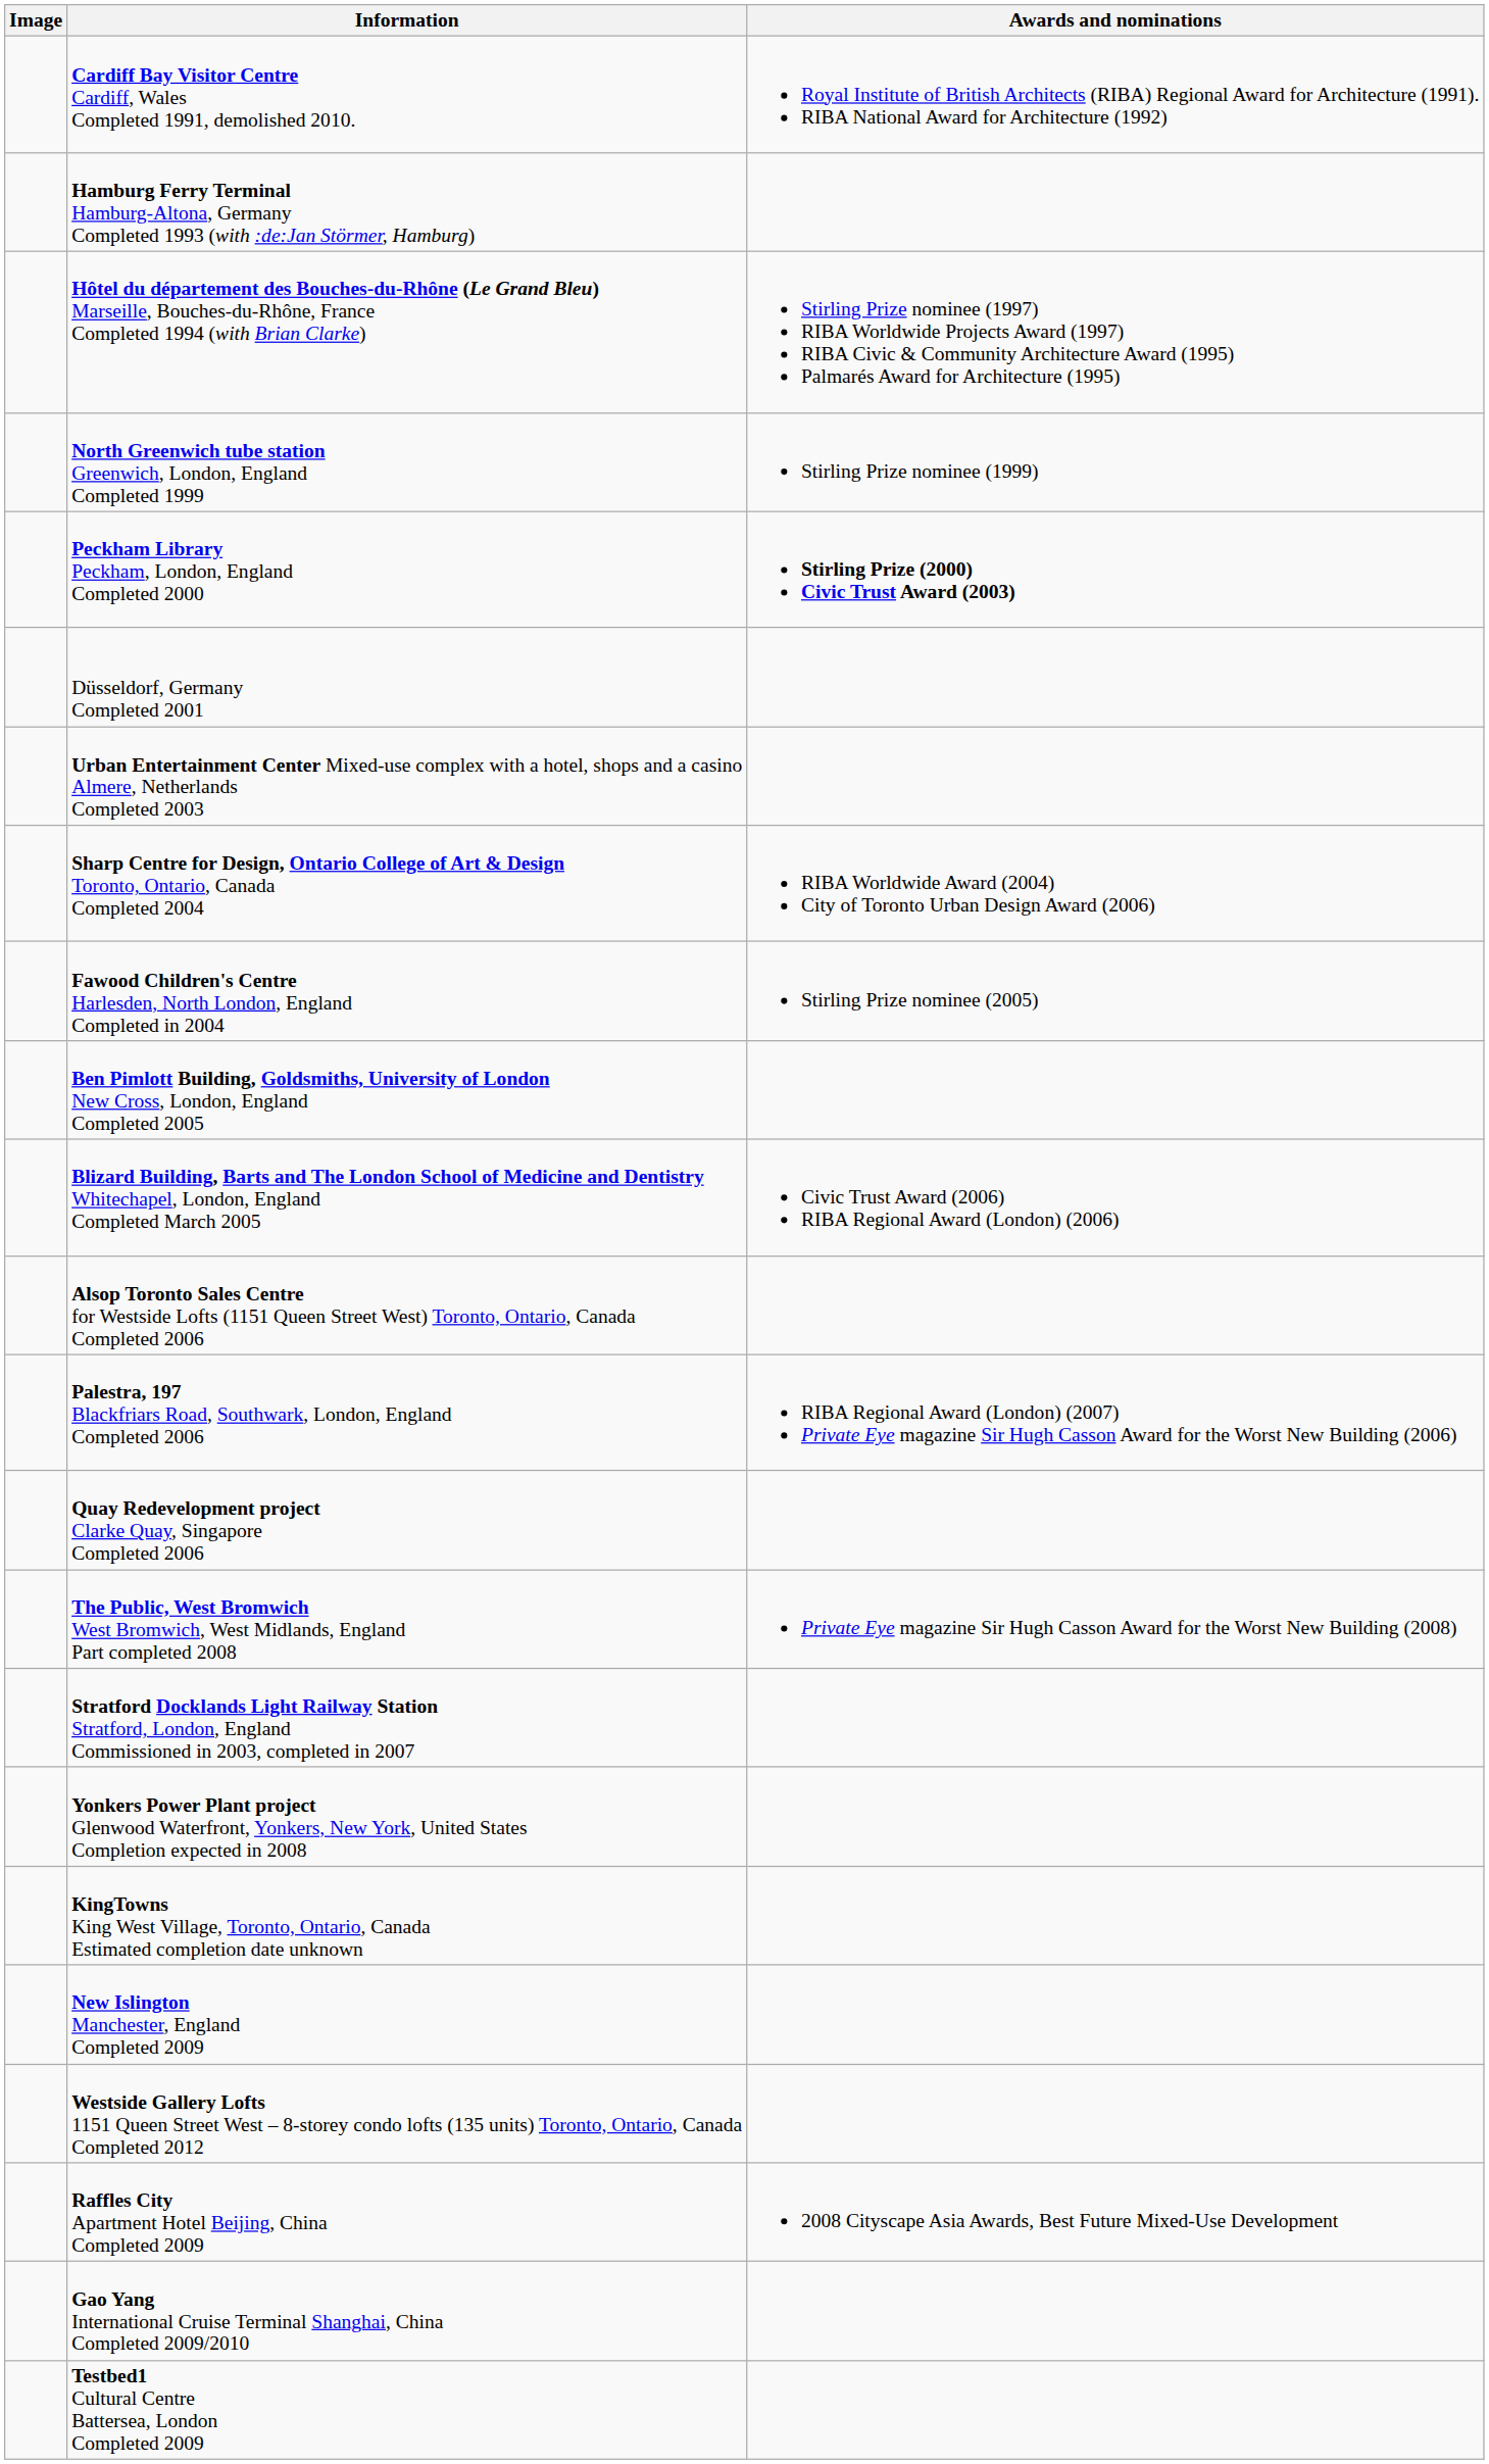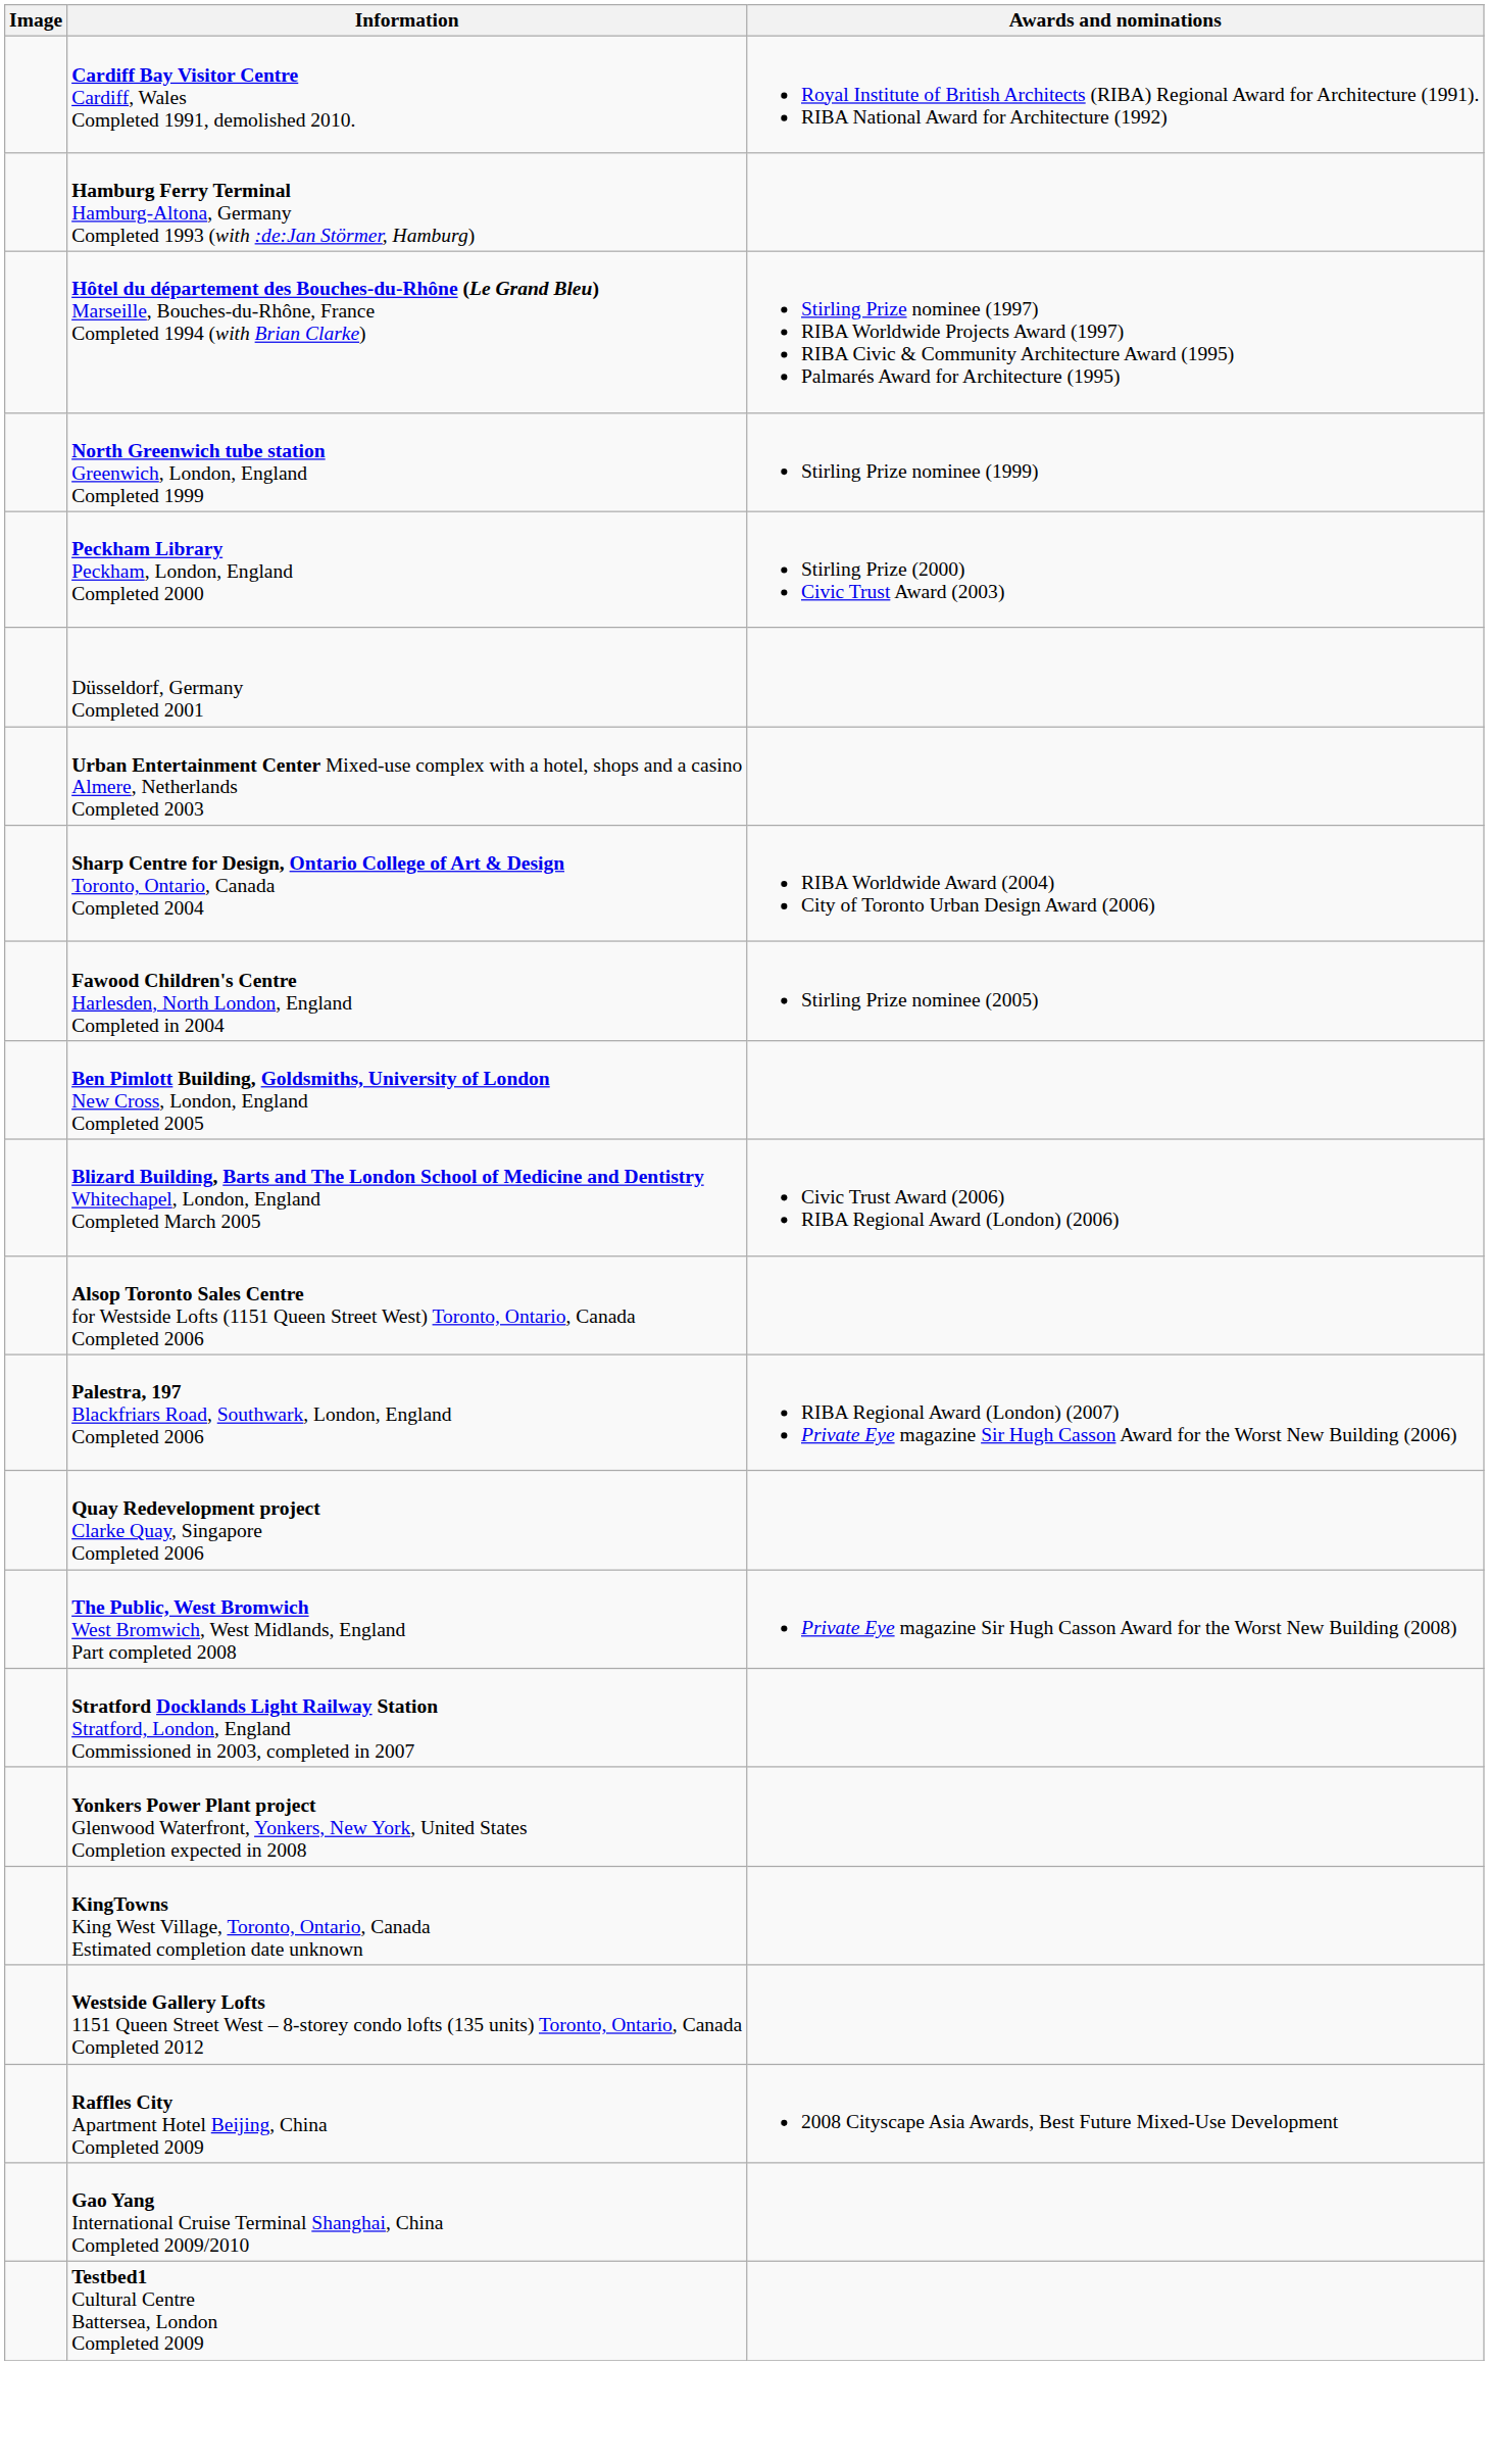Peckham Library Peckham, London, England Completed 2000 | Awards and nominations: bold -> normal
- row: New Islington Manchester, England Completed 2009
